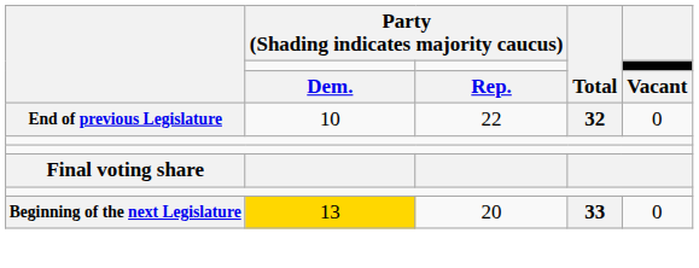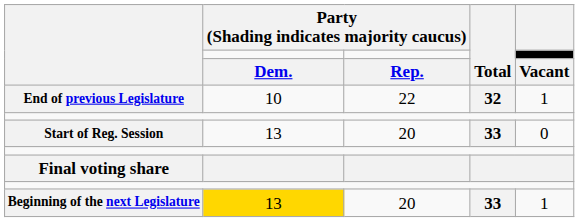End of previous Legislature | column 5: 0 -> 1
+ row: Start of Reg. Session | 13 | 20 | 33 | 0
Beginning of the next Legislature | column 5: 0 -> 1
